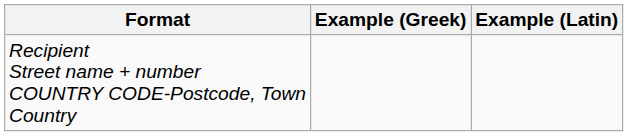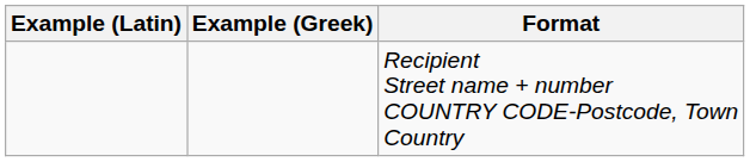columns swapped: Format <-> Example (Latin)
